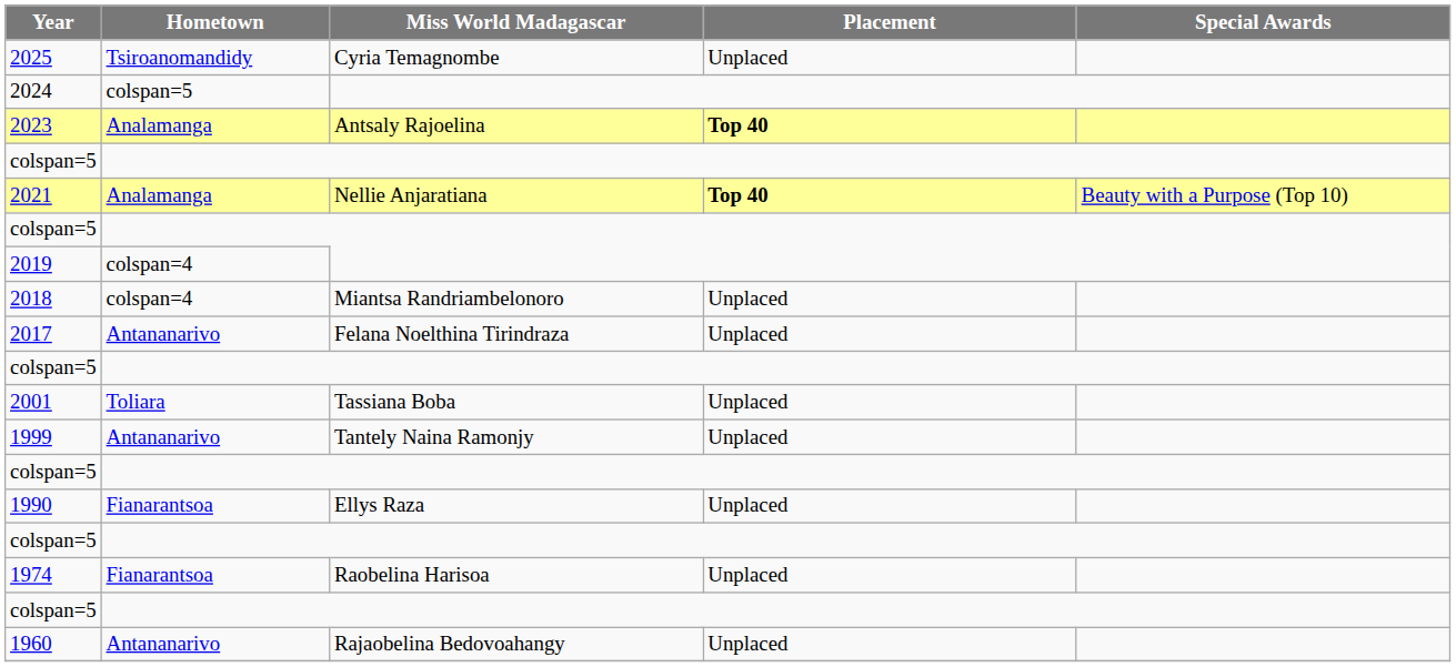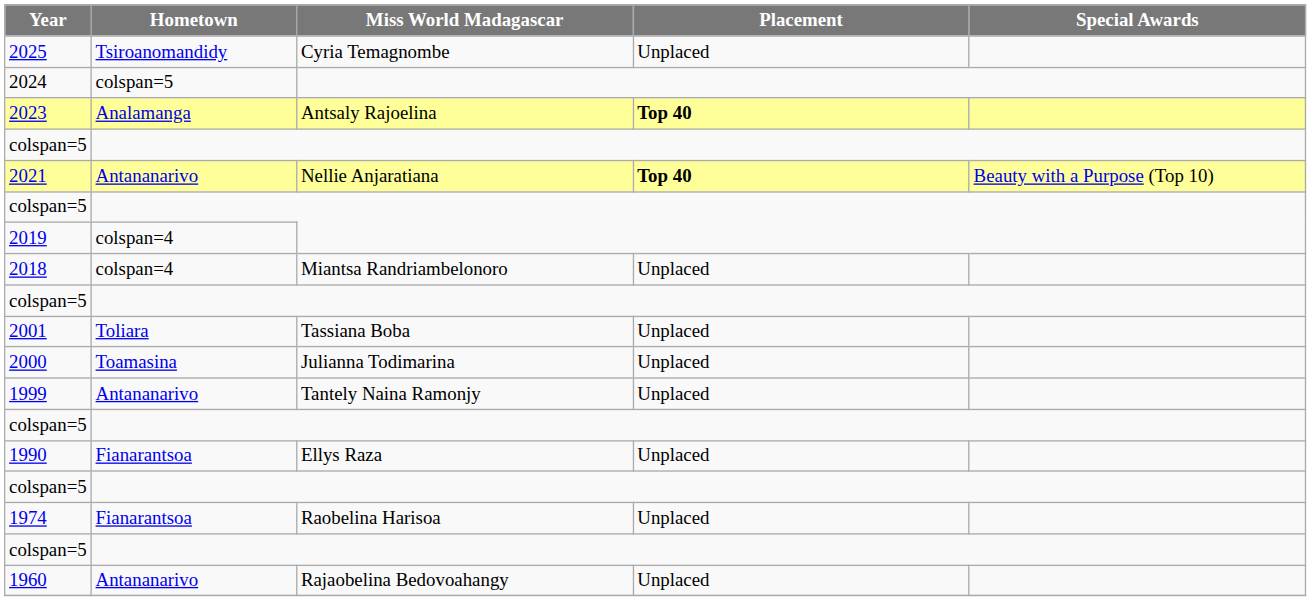2021 | Hometown: Analamanga -> Antananarivo
- row: 2017 | Antananarivo | Felana Noelthina Tirindraza | Unplaced
+ row: 2000 | Toamasina | Julianna Todimarina | Unplaced
